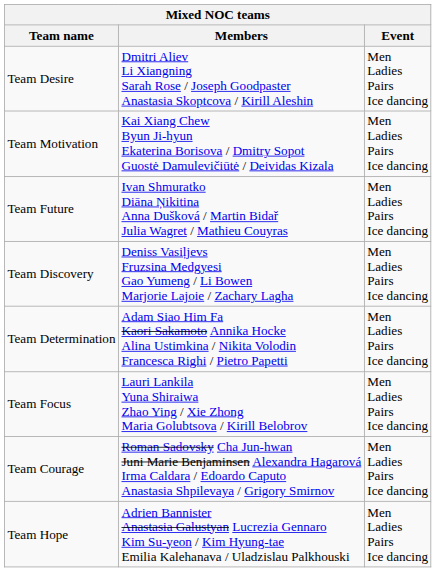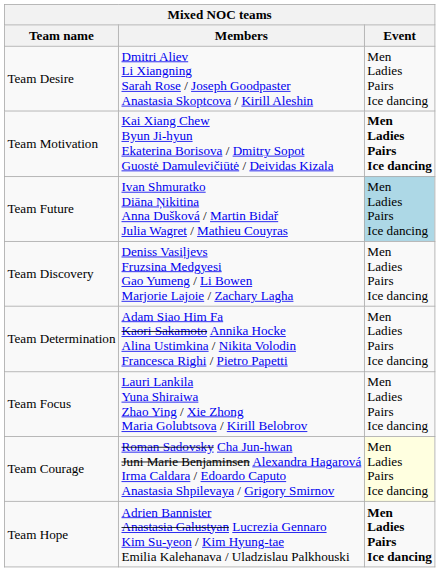Team Motivation | Event: normal -> bold
Team Future | Event: no background -> lightblue background
Team Courage | Event: no background -> lightyellow background
Team Hope | Event: normal -> bold
